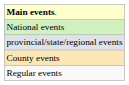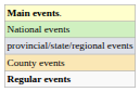row 5 | column 1: normal -> bold
